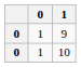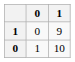row 2 | column 1: 0 -> 1
row 2 | 0: 1 -> 0
